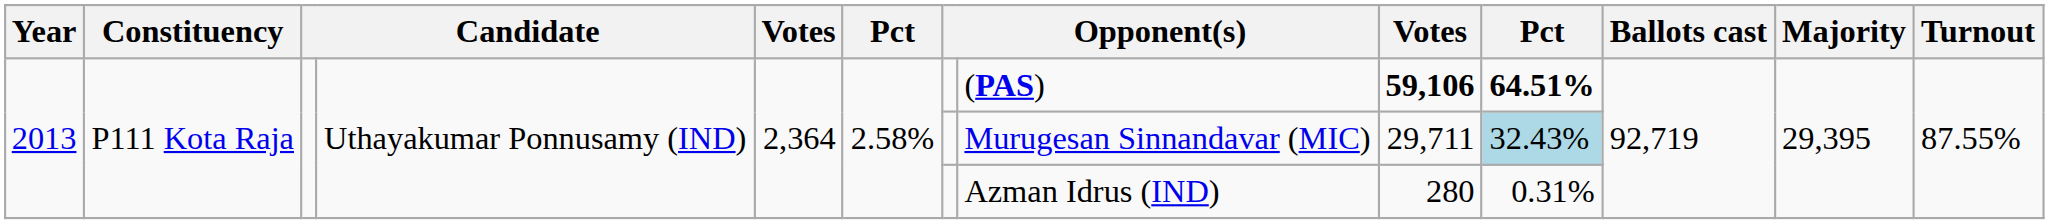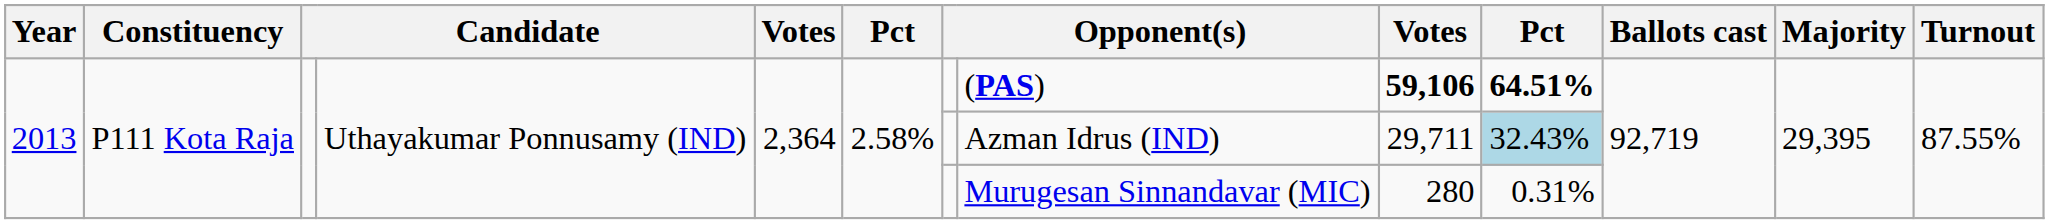row 3 | column 8: Murugesan Sinnandavar (MIC) -> Azman Idrus (IND)
row 4 | column 8: Azman Idrus (IND) -> Murugesan Sinnandavar (MIC)
